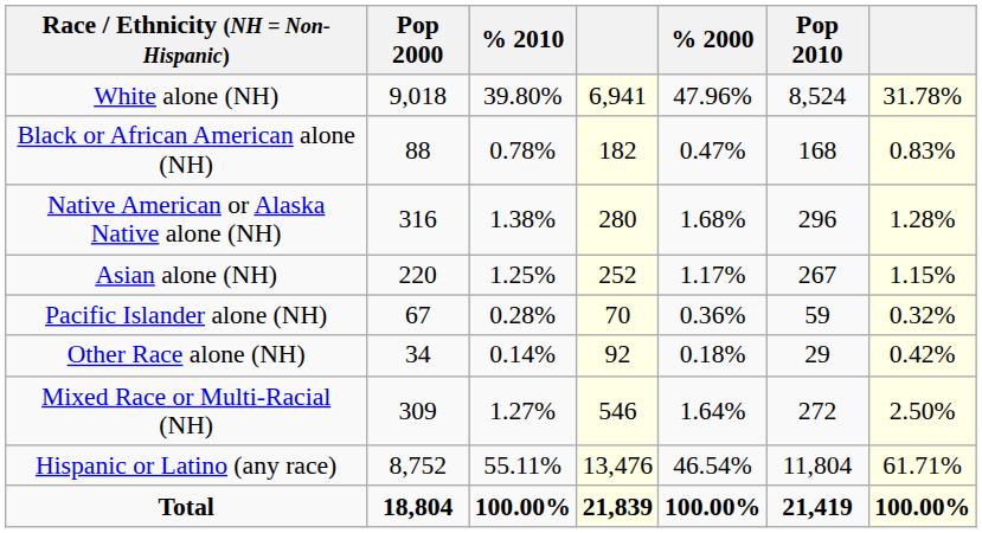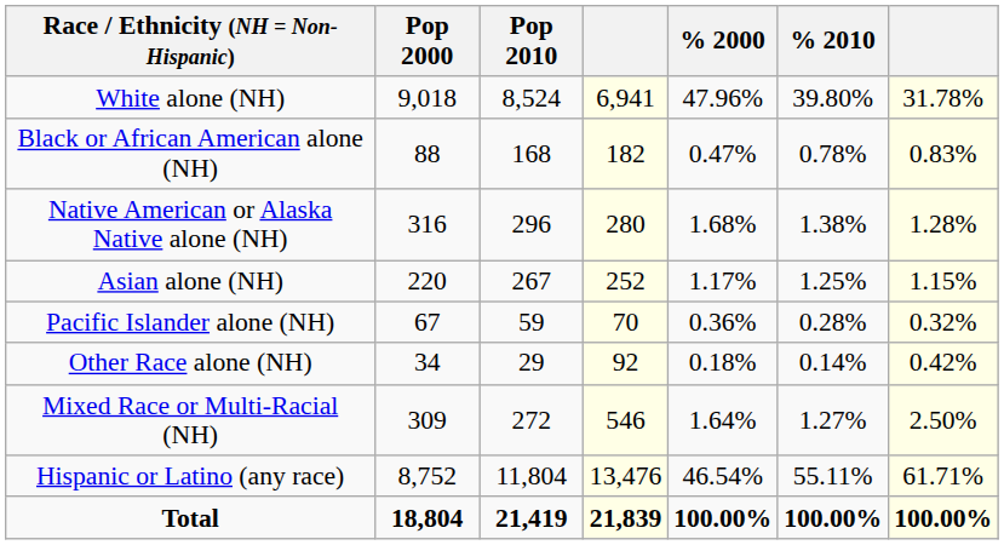columns swapped: Pop 2010 <-> % 2010
